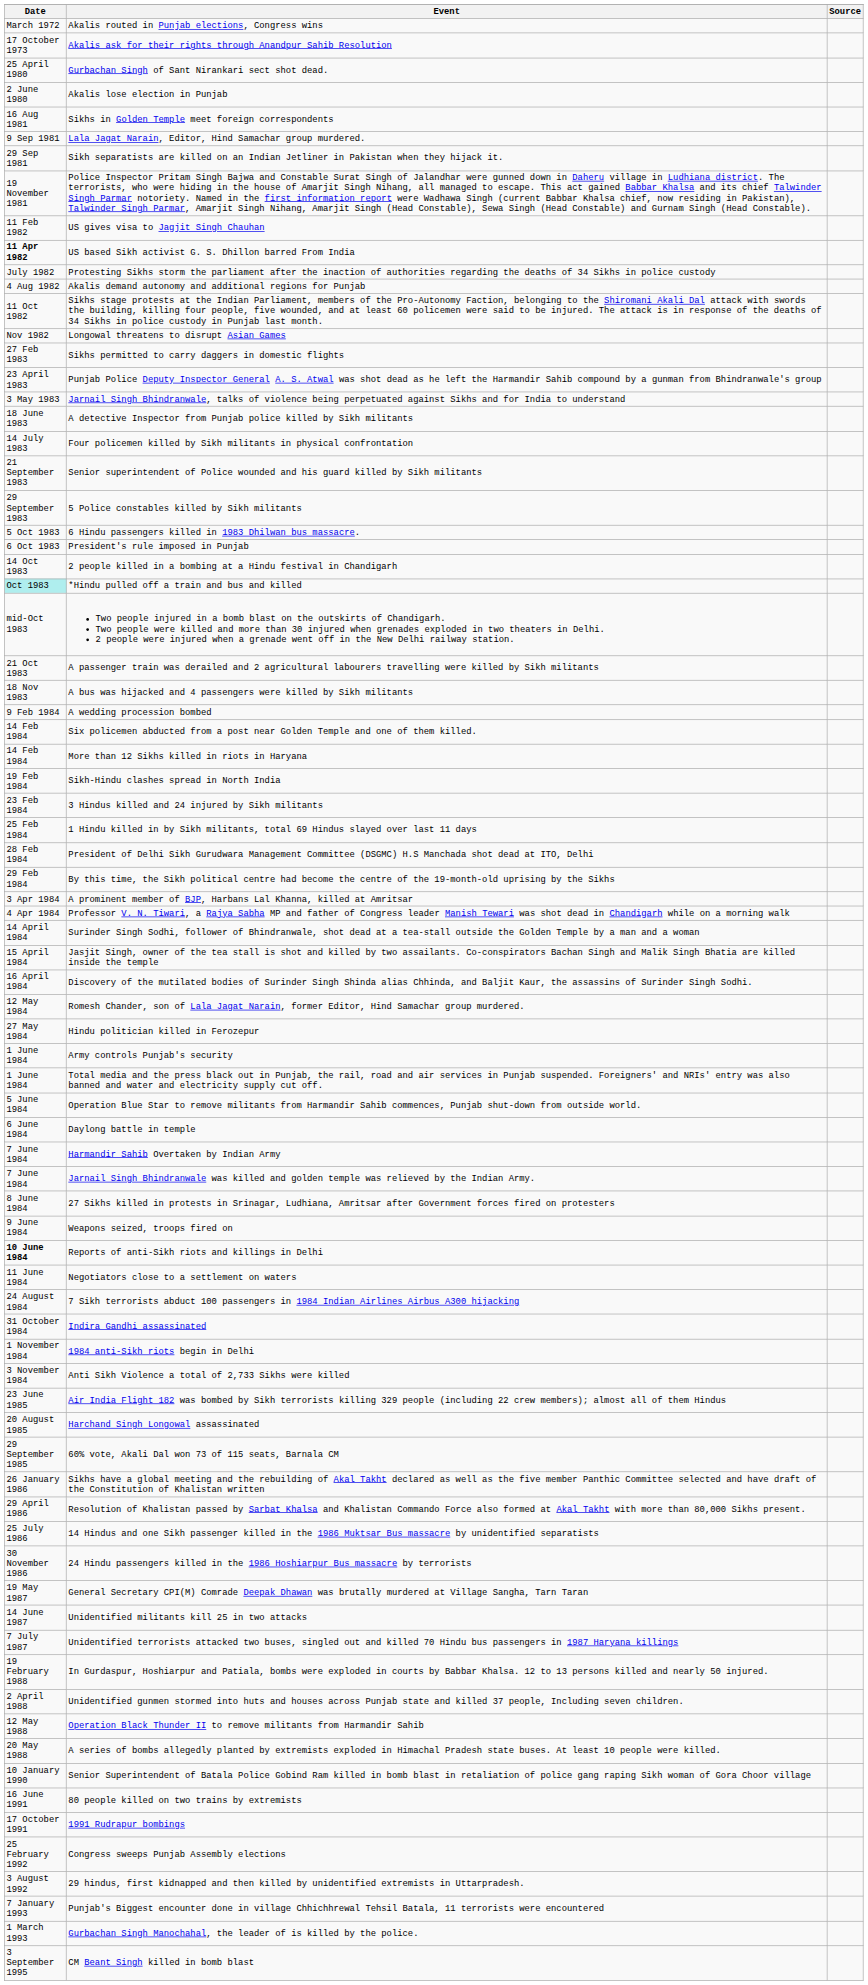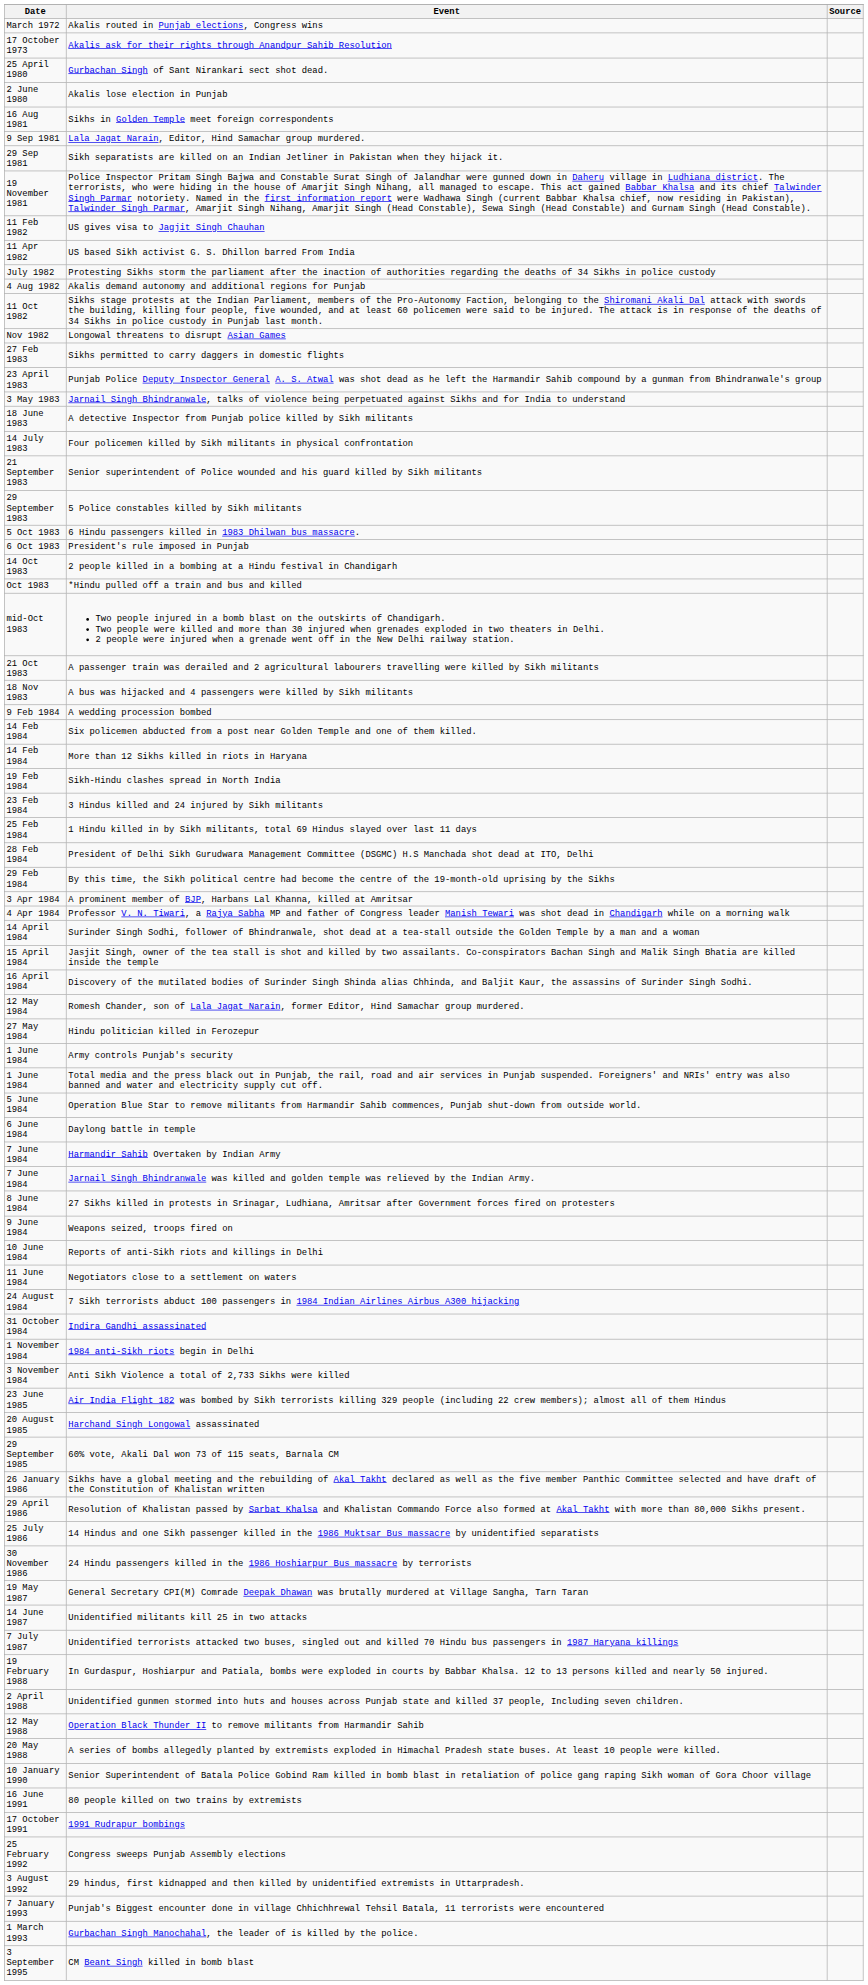US based Sikh activist G. S. Dhillon barred From India | Date: bold -> normal
*Hindu pulled off a train and bus and killed | Date: paleturquoise background -> no background
Reports of anti-Sikh riots and killings in Delhi | Date: bold -> normal
